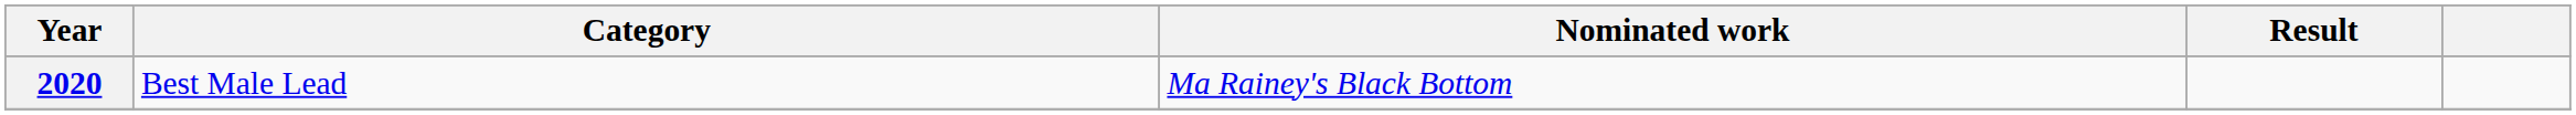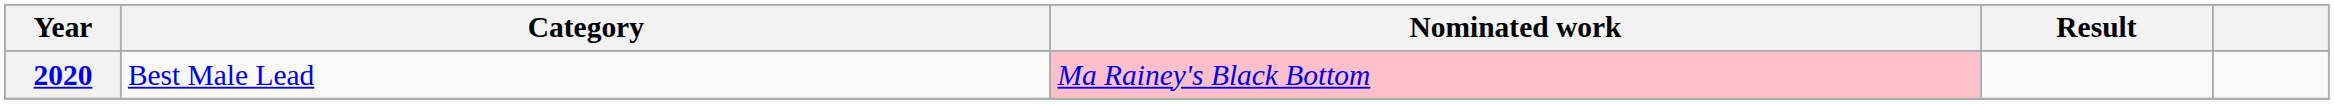2020 | Nominated work: no background -> pink background
